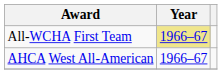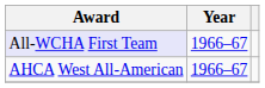row 2 | Award: no background -> lavender background
row 2 | Year: khaki background -> no background
